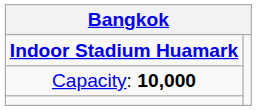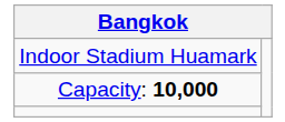Indoor Stadium Huamark | column 1: bold -> normal
